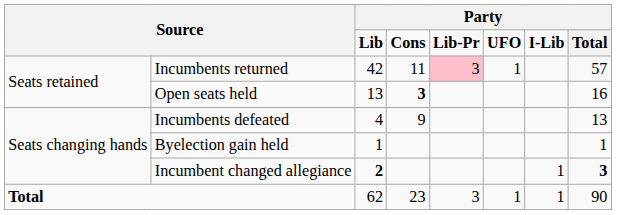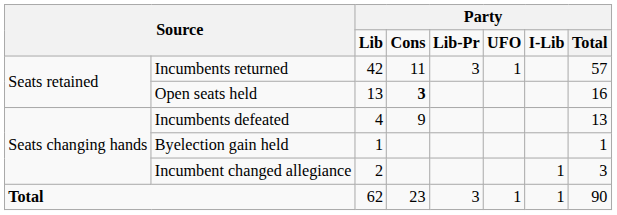Incumbents returned | column 5: pink background -> no background
Incumbent changed allegiance | column 3: bold -> normal
Incumbent changed allegiance | column 8: bold -> normal
